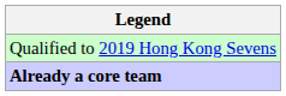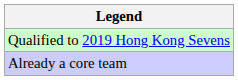Already a core team | column 1: bold -> normal
